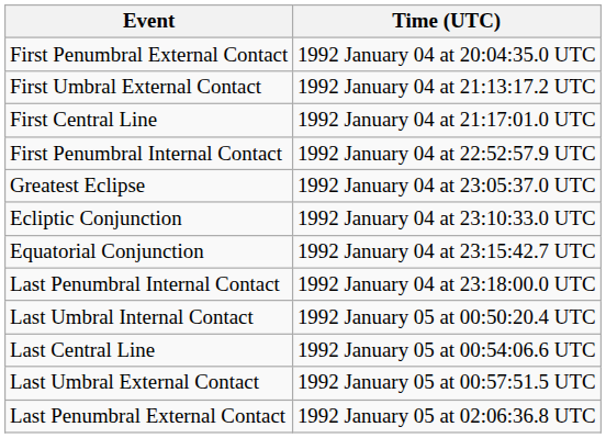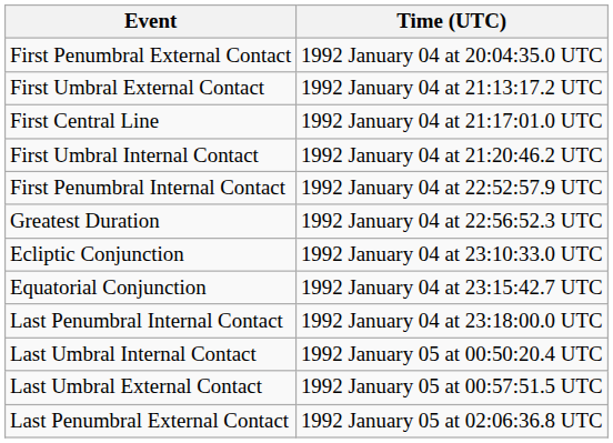+ row: First Umbral Internal Contact | 1992 January 04 at 21:20:46.2 UTC
+ row: Greatest Duration | 1992 January 04 at 22:56:52.3 UTC
- row: Greatest Eclipse | 1992 January 04 at 23:05:37.0 UTC
- row: Last Central Line | 1992 January 05 at 00:54:06.6 UTC
